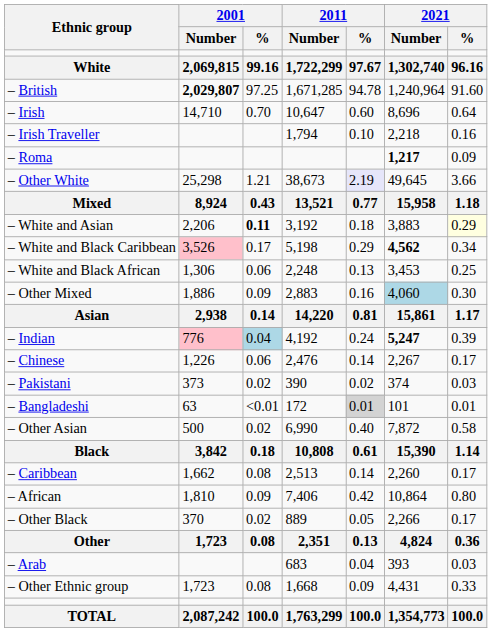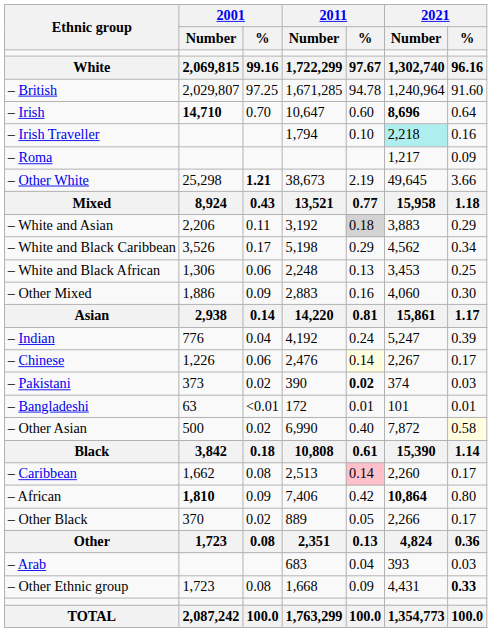– British | 2001 / Number: bold -> normal
– Irish | 2001 / Number: normal -> bold
– Irish | 2021 / Number: normal -> bold
– Irish Traveller | 2021 / Number: no background -> paleturquoise background
– Roma | 2021 / Number: bold -> normal
– Other White | 2001 / %: normal -> bold
– Other White | 2011 / %: lavender background -> no background
– White and Asian | 2001 / %: bold -> normal
– White and Asian | 2011 / %: no background -> lightgrey background
– White and Asian | 2021 / %: lightyellow background -> no background
– White and Black Caribbean | 2001 / Number: pink background -> no background
– White and Black Caribbean | 2021 / Number: bold -> normal
– Other Mixed | 2021 / Number: lightblue background -> no background
– Indian | 2001 / Number: pink background -> no background
– Indian | 2001 / %: lightblue background -> no background
– Indian | 2021 / Number: bold -> normal
– Chinese | 2011 / %: no background -> lightyellow background
– Pakistani | 2011 / %: normal -> bold
– Bangladeshi | 2011 / %: lightgrey background -> no background
– Other Asian | 2021 / %: no background -> lightyellow background
– Caribbean | 2011 / %: no background -> pink background
– African | 2001 / Number: normal -> bold
– African | 2021 / Number: normal -> bold
– Other Ethnic group | 2021 / %: normal -> bold
